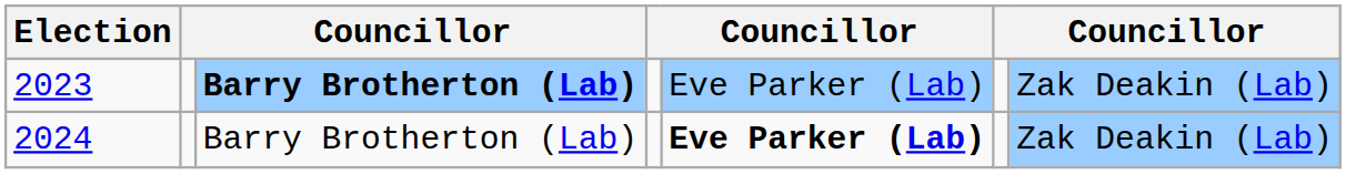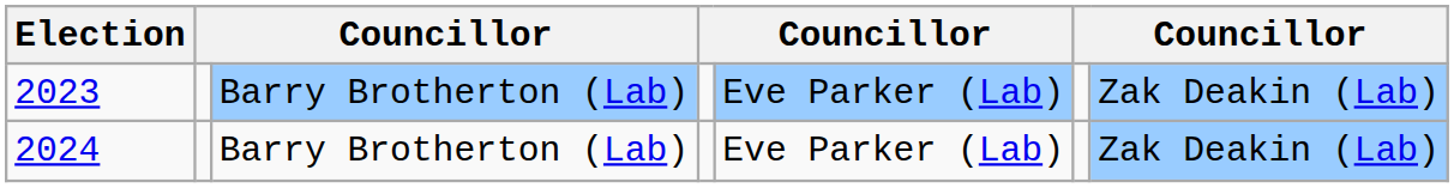2023 | column 3: bold -> normal
2024 | column 5: bold -> normal
